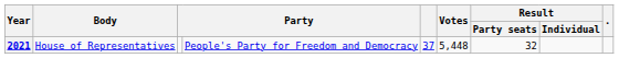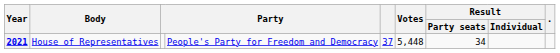2021 | Result / Party seats: 32 -> 34
